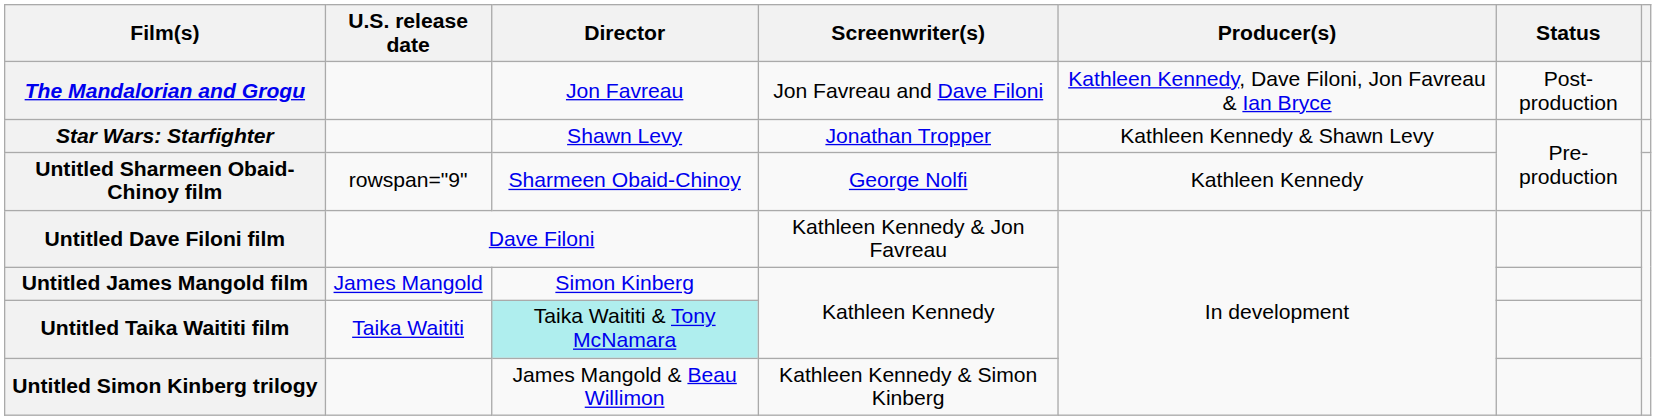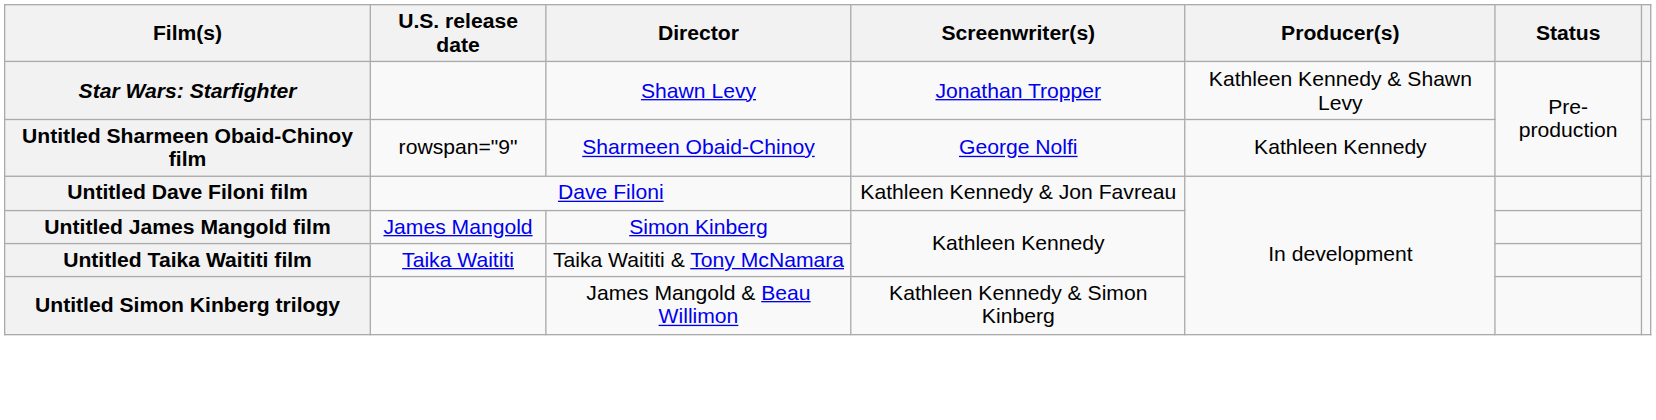- row: The Mandalorian and Grogu | Jon Favreau | Jon Favreau and Dave Filoni | Kathleen Kennedy, Dave Filoni, Jon Favreau & Ian Bryce | Post-production
Untitled Taika Waititi film | Director: paleturquoise background -> no background
